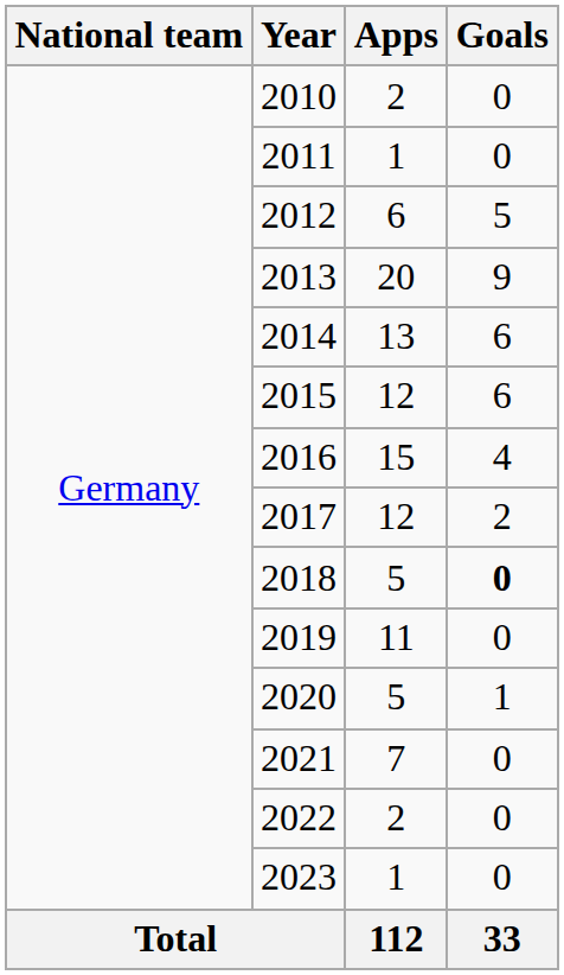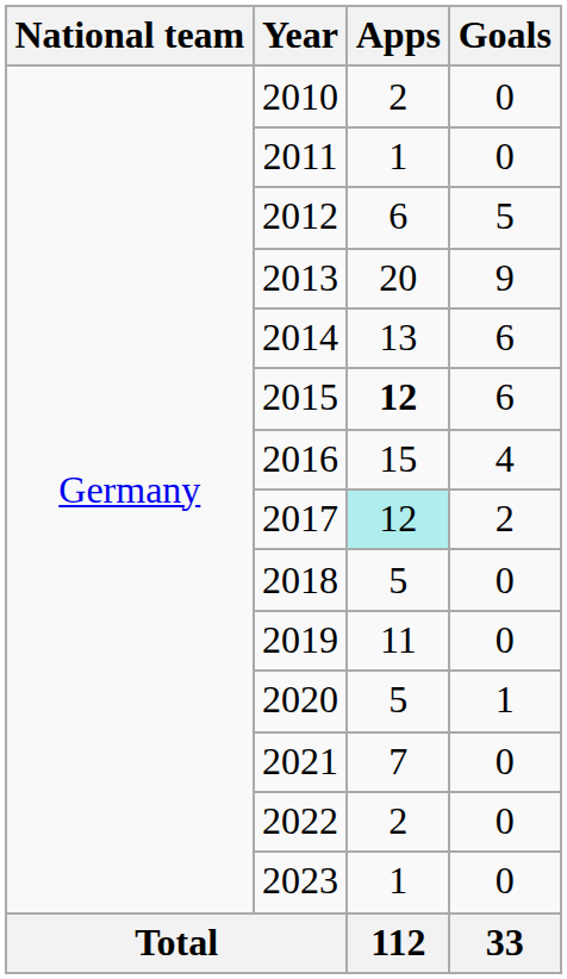2015 | Apps: normal -> bold
2017 | Apps: no background -> paleturquoise background
2018 | Goals: bold -> normal
